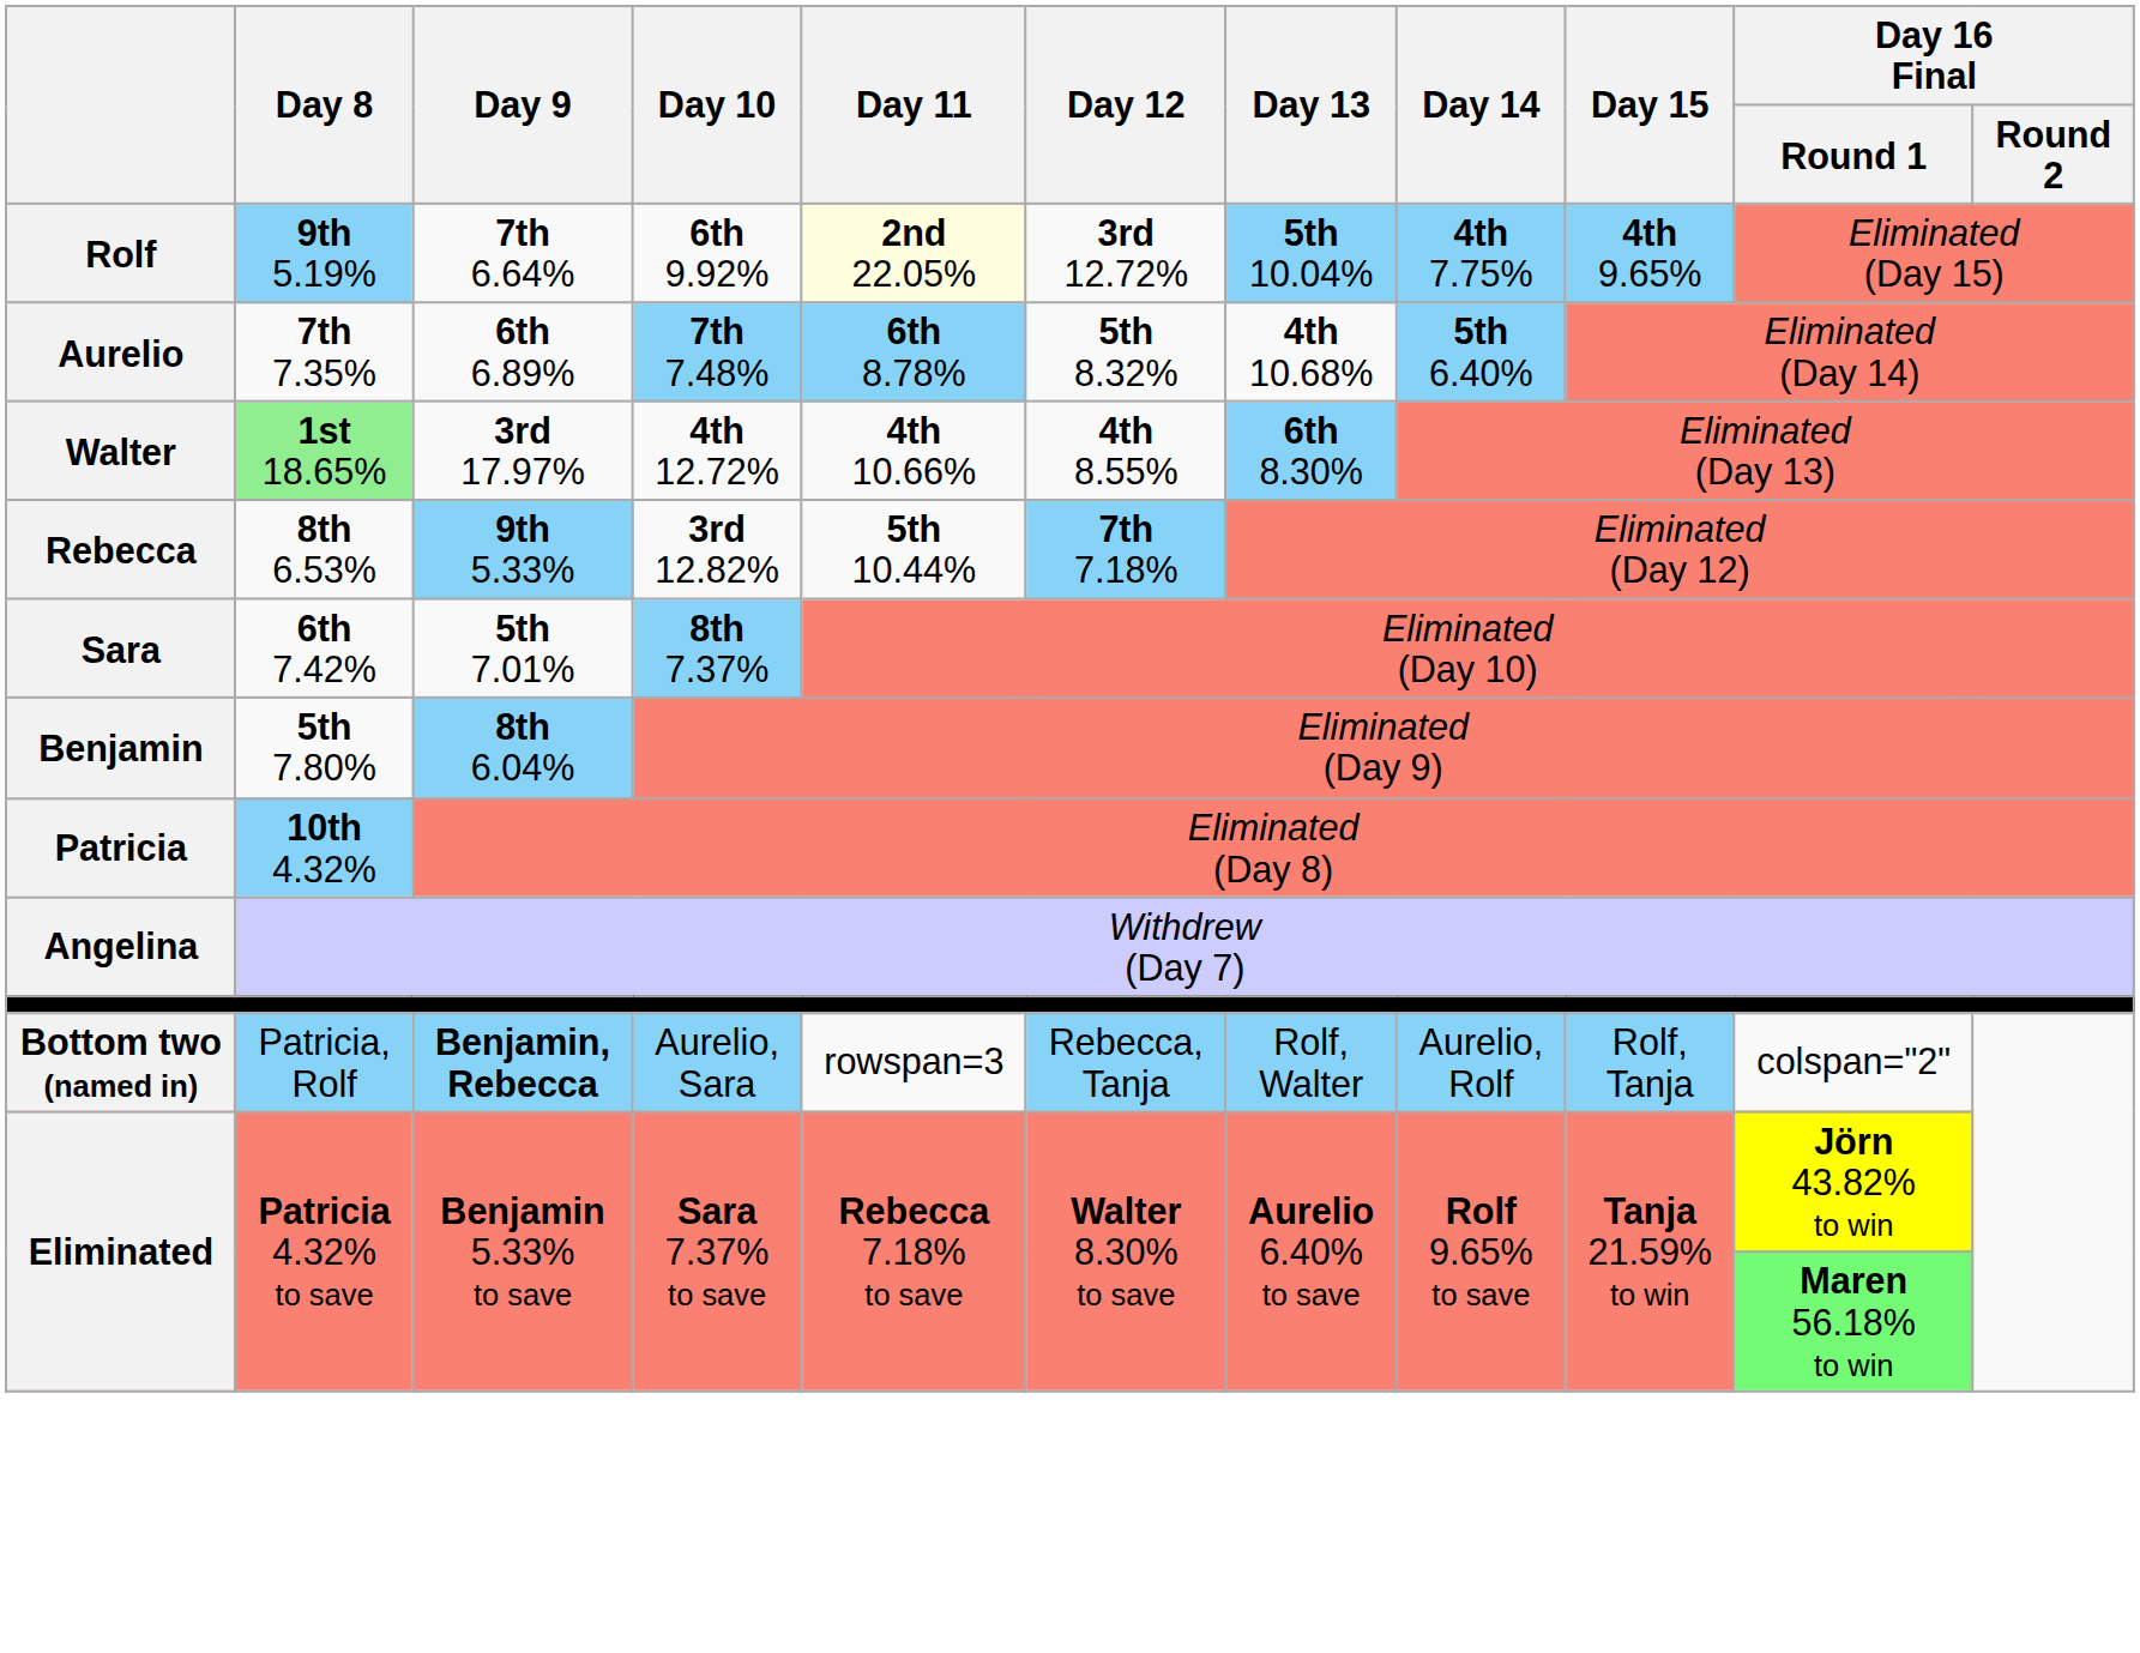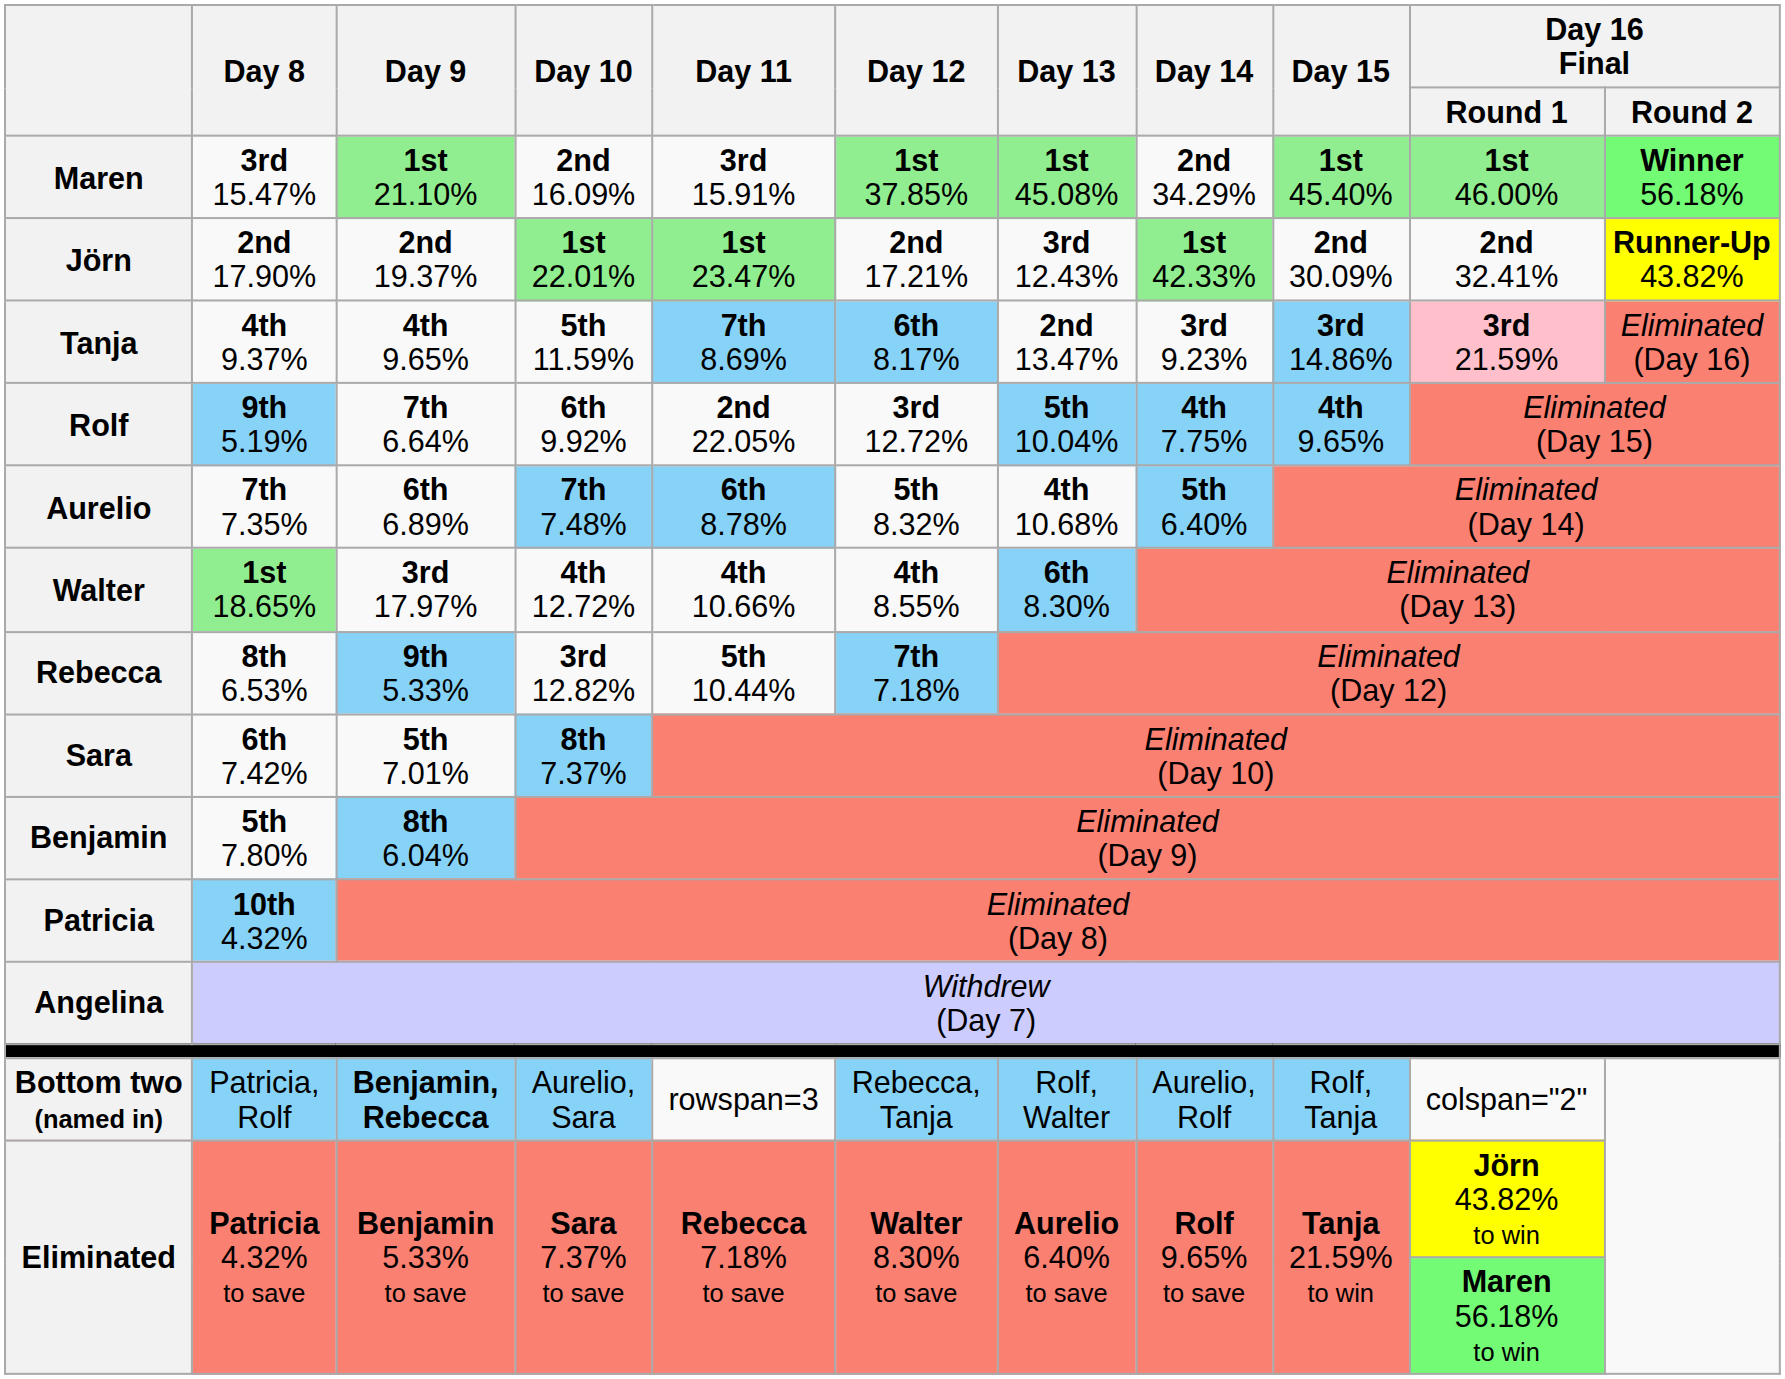+ row: Maren | 3rd 15.47% | 1st 21.10% | 2nd 16.09% | 3rd 15.91% | 1st 37.85% | 1st 45.08% | 2nd 34.29% | 1st 45.40% | 1st 46.00% | Winner 56.18%
+ row: Jörn | 2nd 17.90% | 2nd 19.37% | 1st 22.01% | 1st 23.47% | 2nd 17.21% | 3rd 12.43% | 1st 42.33% | 2nd 30.09% | 2nd 32.41% | Runner-Up 43.82%
+ row: Tanja | 4th 9.37% | 4th 9.65% | 5th 11.59% | 7th 8.69% | 6th 8.17% | 2nd 13.47% | 3rd 9.23% | 3rd 14.86% | 3rd 21.59% | Eliminated (Day 16)
Rolf | Day 11: lightyellow background -> no background
